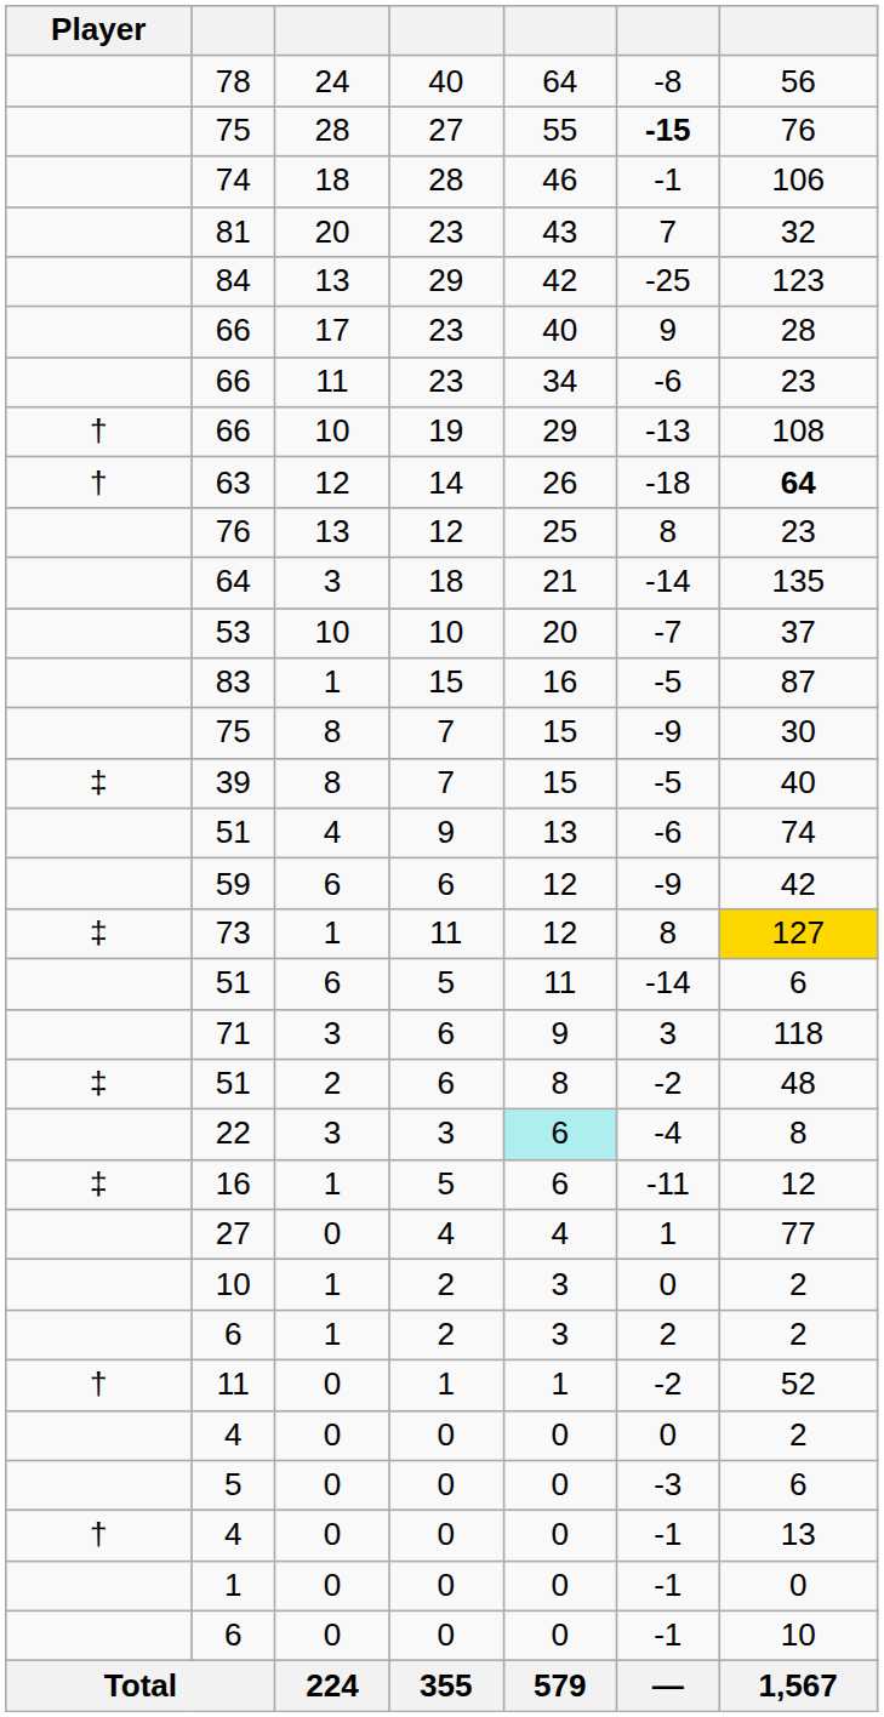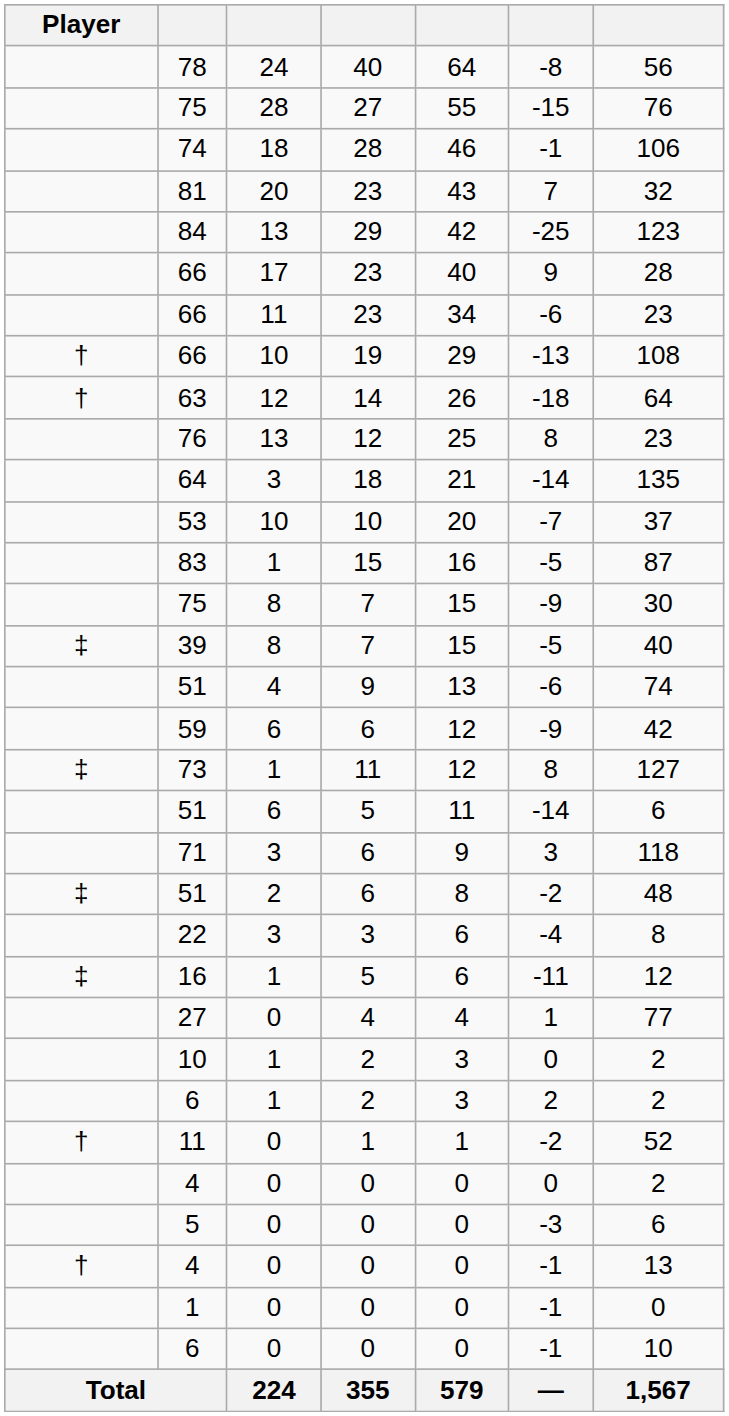75 / 28 | column 6: bold -> normal
63 | column 7: bold -> normal
73 | column 7: gold background -> no background
22 | column 5: paleturquoise background -> no background
